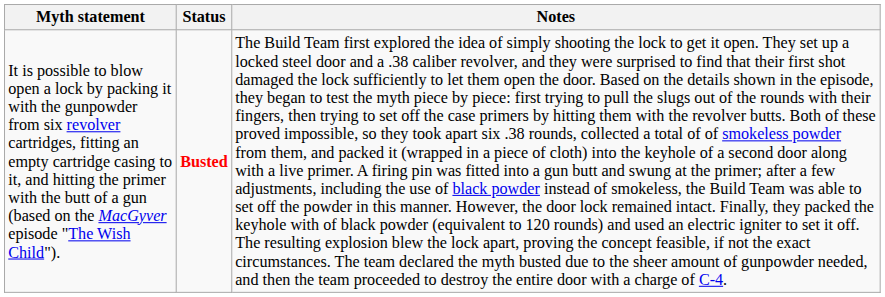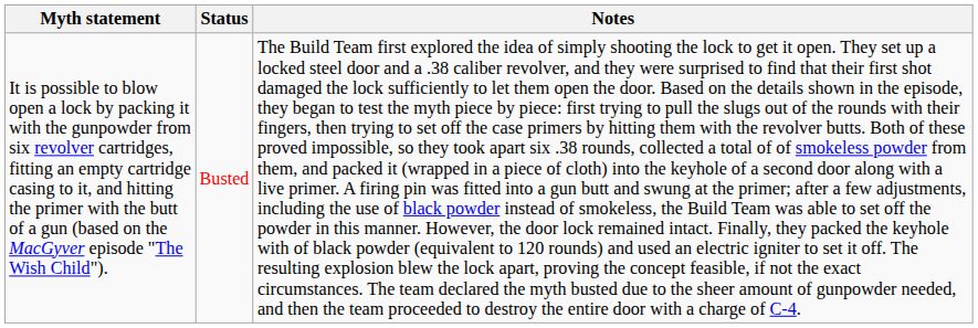row 2 | Status: bold -> normal
